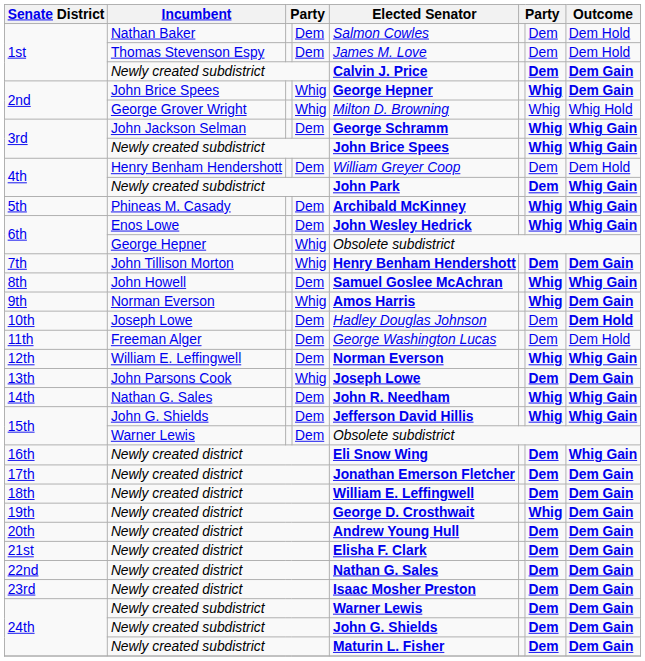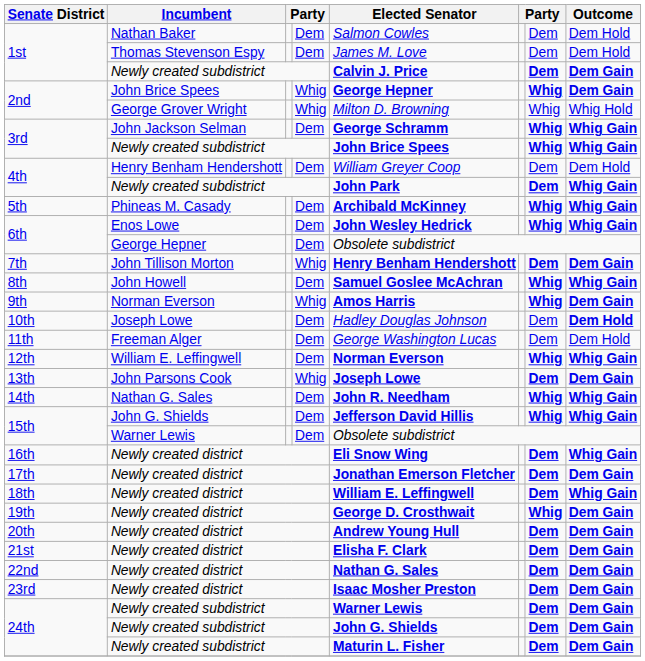6th / George Hepner | column 4: Whig -> Dem
18th | Outcome: Dem Gain -> Whig Gain
